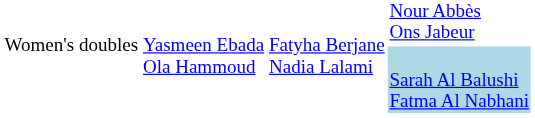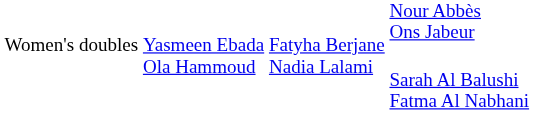row 2 | column 4: lightblue background -> no background
